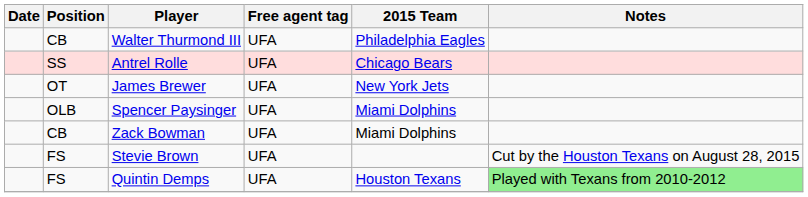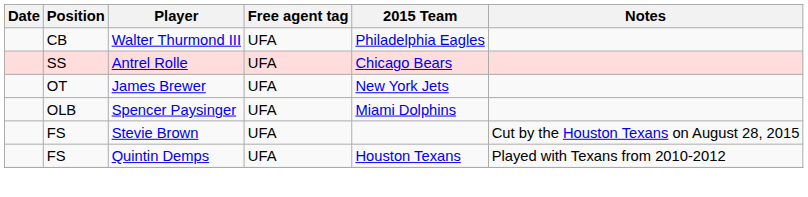- row: CB | Zack Bowman | UFA | Miami Dolphins
Quintin Demps | Notes: lightgreen background -> no background
